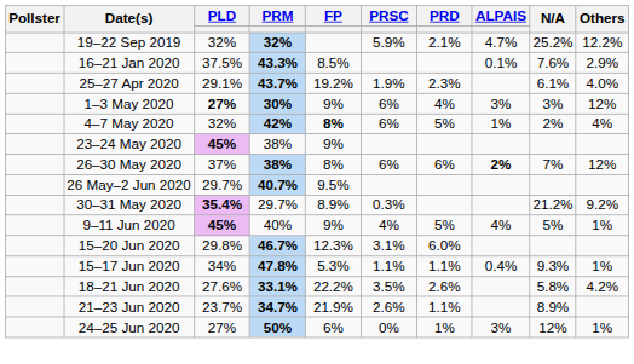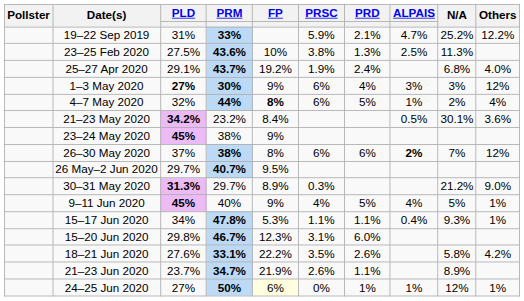19–22 Sep 2019 | PLD: 32% -> 31%
19–22 Sep 2019 | PRM: 32% -> 33%
- row: 16–21 Jan 2020 | 37.5% | 43.3% | 8.5% | 0.1% | 7.6% | 2.9%
+ row: 23–25 Feb 2020 | 27.5% | 43.6% | 10% | 3.8% | 1.3% | 2.5% | 11.3%
25–27 Apr 2020 | PRD: 2.3% -> 2.4%
25–27 Apr 2020 | N/A: 6.1% -> 6.8%
4–7 May 2020 | PRM: 42% -> 44%
+ row: 21–23 May 2020 | 34.2% | 23.2% | 8.4% | 0.5% | 30.1% | 3.6%
30–31 May 2020 | PLD: 35.4% -> 31.3%
30–31 May 2020 | Others: 9.2% -> 9.0%
rows swapped: 15–17 Jun 2020 <-> 15–20 Jun 2020
24–25 Jun 2020 | FP: no background -> lightyellow background
24–25 Jun 2020 | ALPAIS: 3% -> 1%
